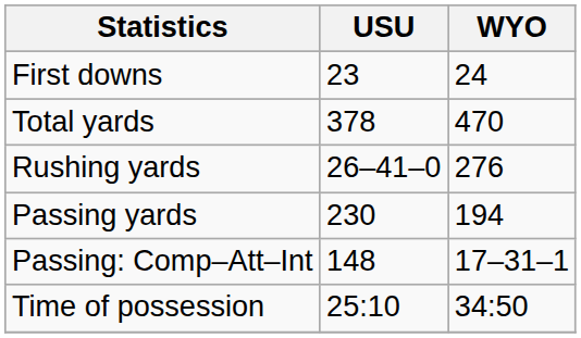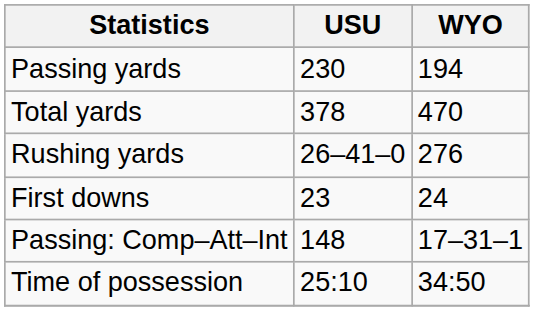rows swapped: First downs <-> Passing yards
